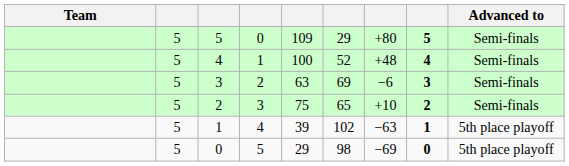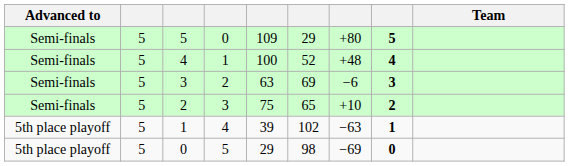columns swapped: Team <-> Advanced to
